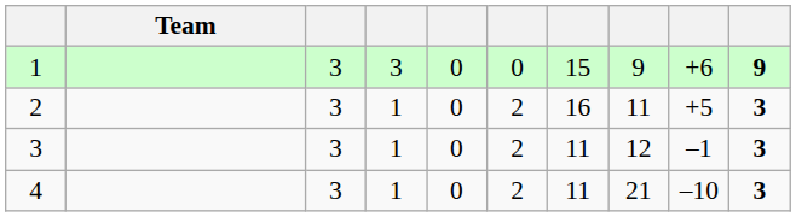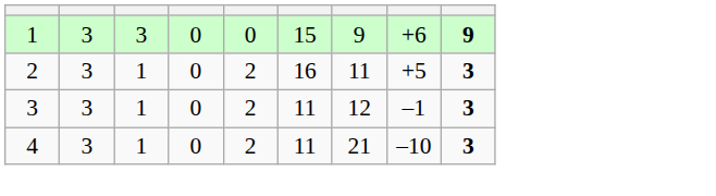- column: Team
